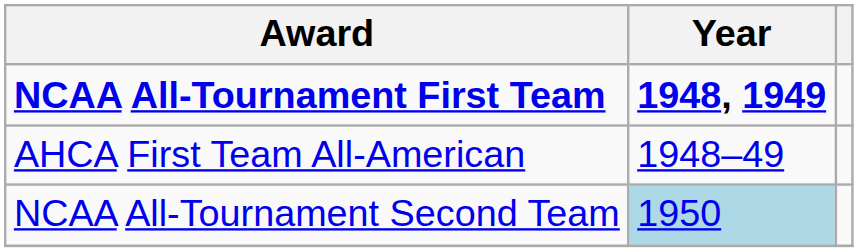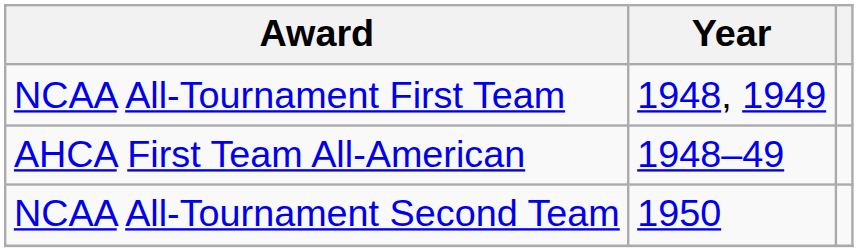row 2 | Award: bold -> normal
row 2 | Year: bold -> normal
row 4 | Year: lightblue background -> no background
